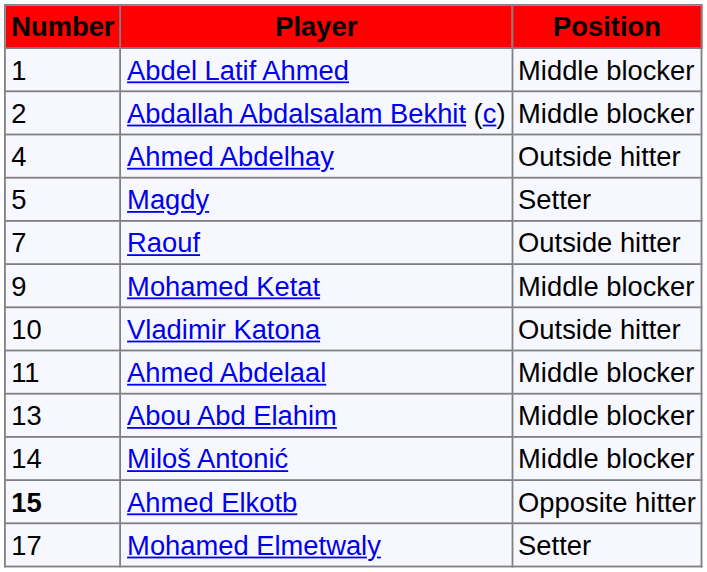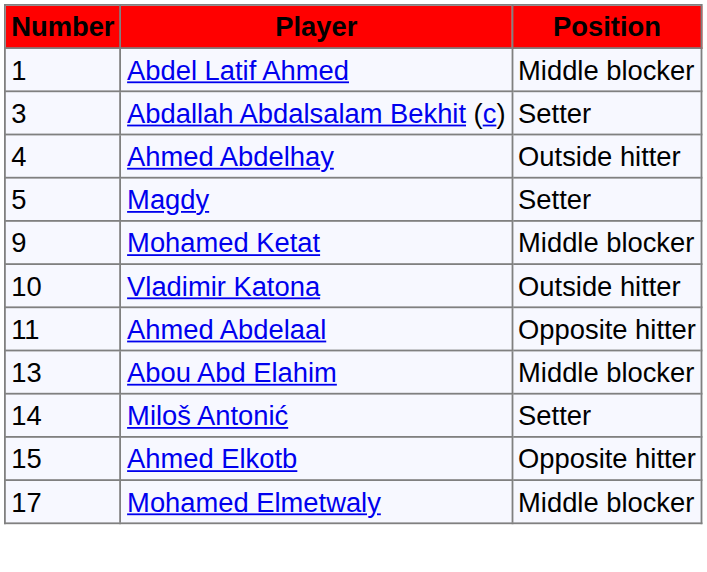Abdallah Abdalsalam Bekhit (c) | Number: 2 -> 3
Abdallah Abdalsalam Bekhit (c) | Position: Middle blocker -> Setter
- row: 7 | Raouf | Outside hitter
Ahmed Abdelaal | Position: Middle blocker -> Opposite hitter
Miloš Antonić | Position: Middle blocker -> Setter
Ahmed Elkotb | Number: bold -> normal
Mohamed Elmetwaly | Position: Setter -> Middle blocker
